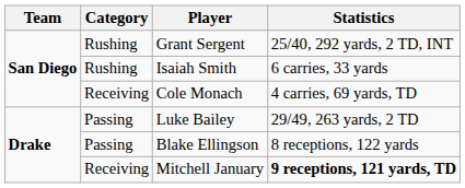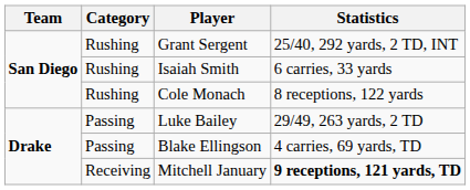Cole Monach | Category: Receiving -> Rushing
Cole Monach | Statistics: 4 carries, 69 yards, TD -> 8 receptions, 122 yards
Blake Ellingson | Statistics: 8 receptions, 122 yards -> 4 carries, 69 yards, TD
